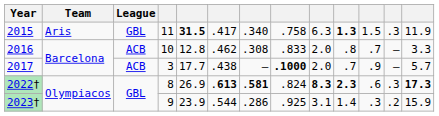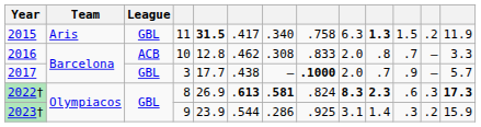2015 | column 12: .3 -> .2
2017 | League: ACB -> GBL
